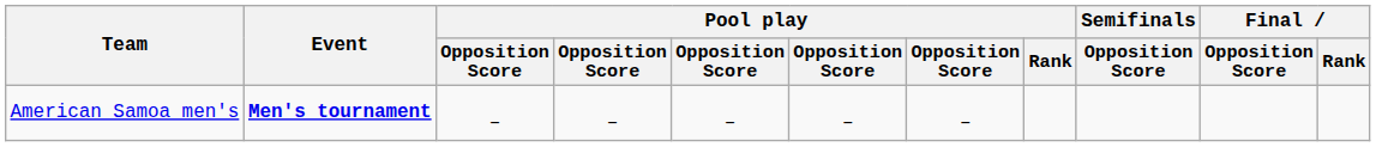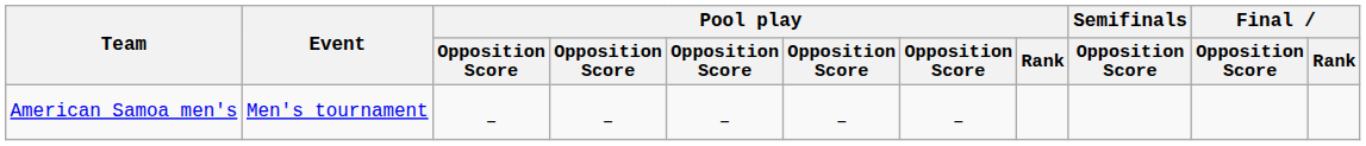American Samoa men's | Event: bold -> normal
